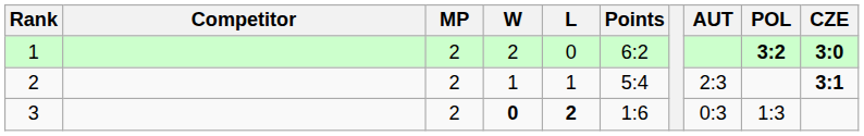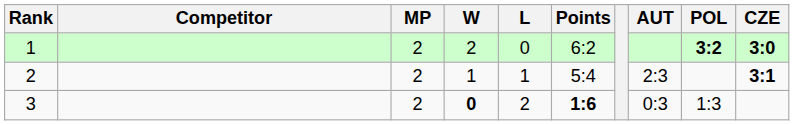3 | L: bold -> normal
3 | Points: normal -> bold
